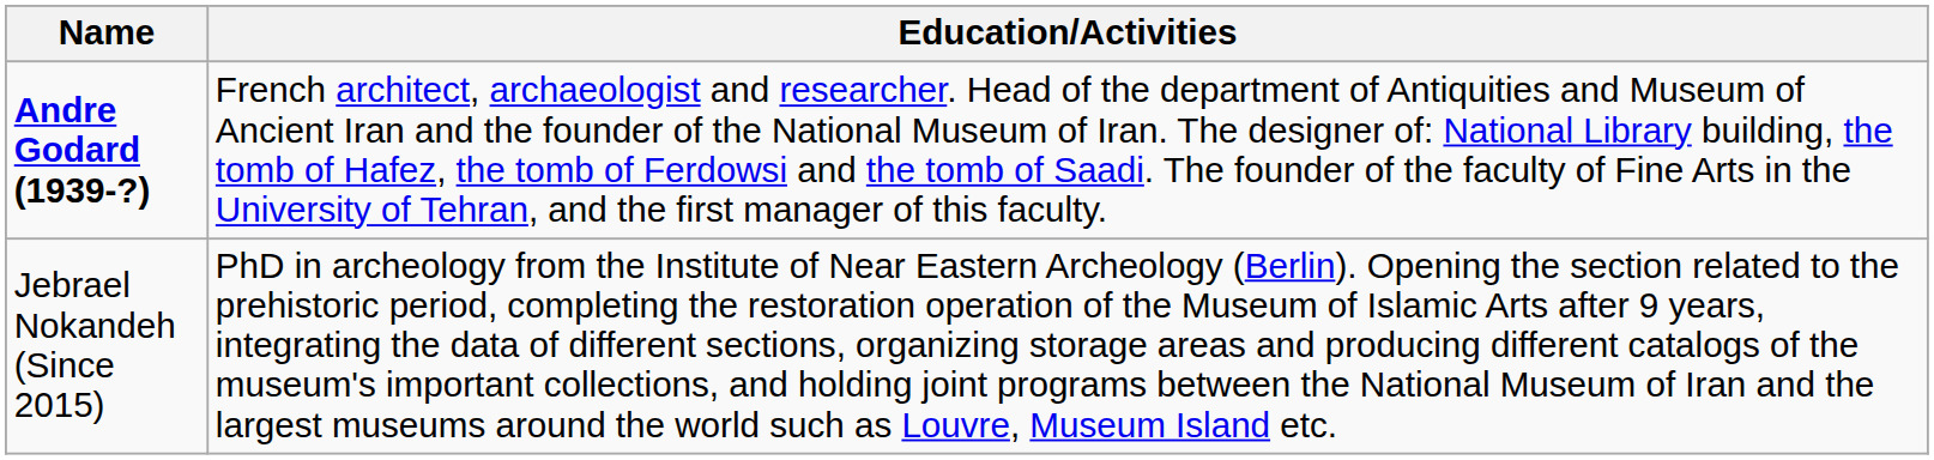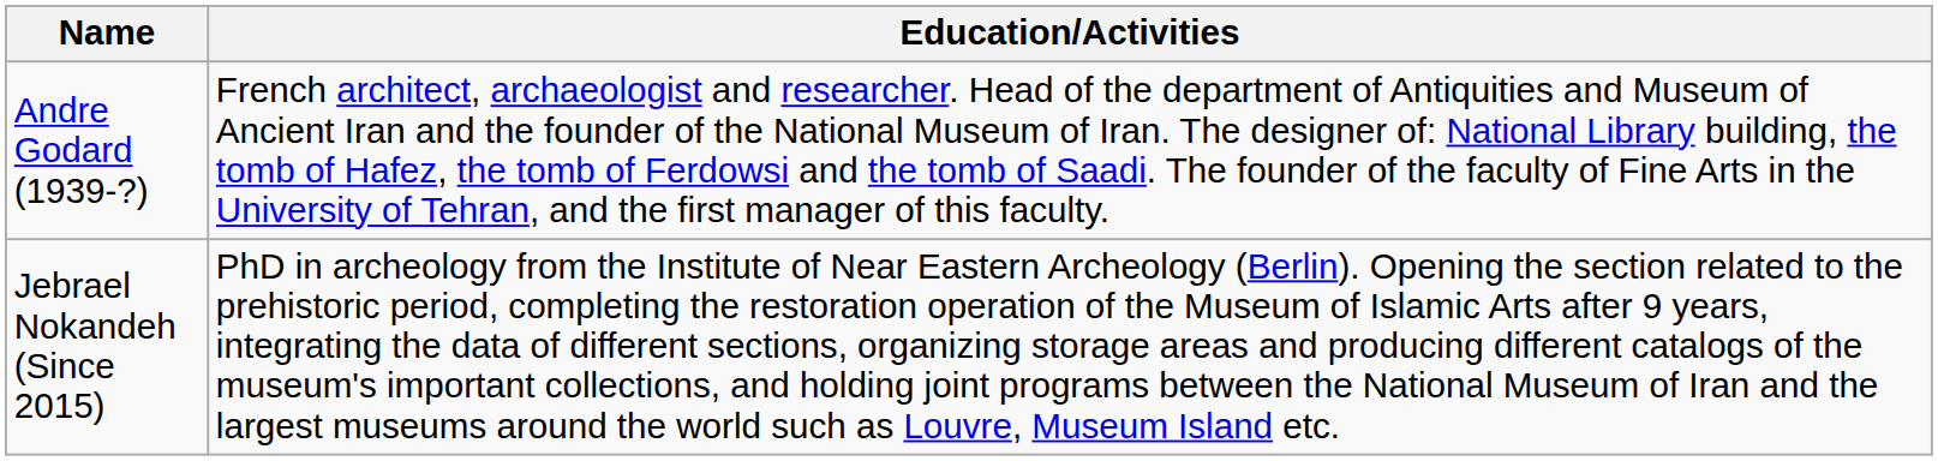Andre Godard (1939-?) | Name: bold -> normal
